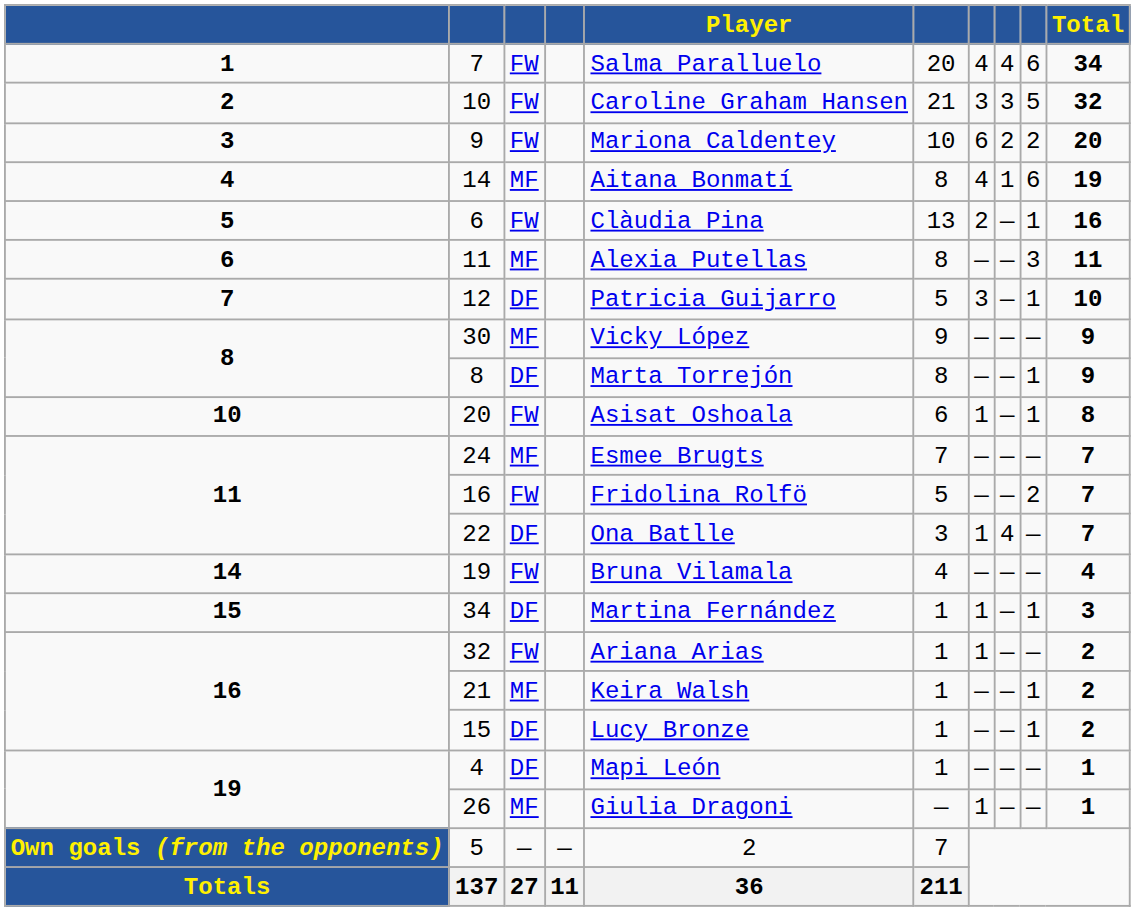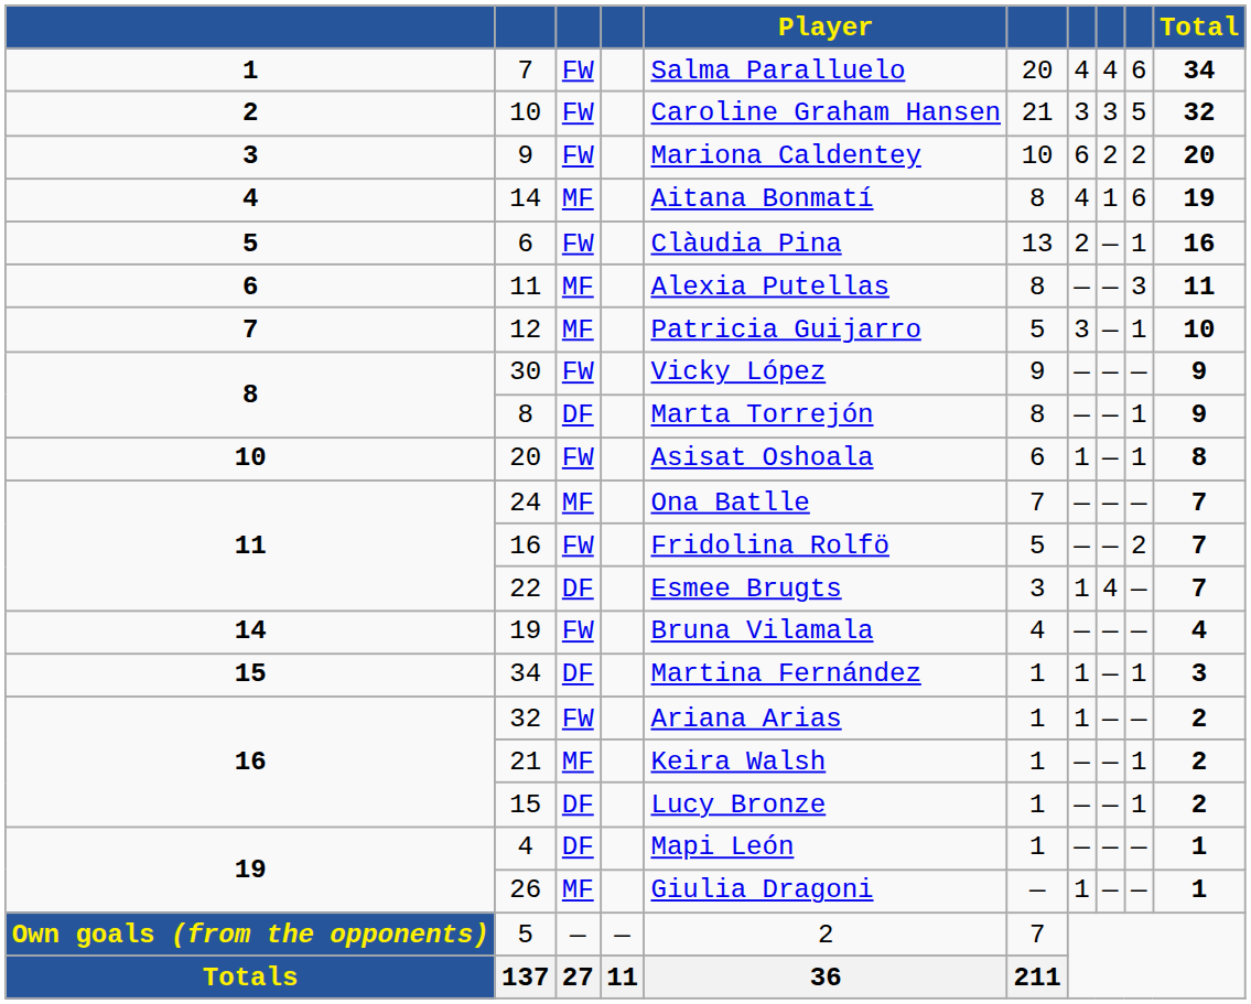12 | column 3: DF -> MF
30 | column 3: MF -> FW
24 | Player: Esmee Brugts -> Ona Batlle
22 | Player: Ona Batlle -> Esmee Brugts
